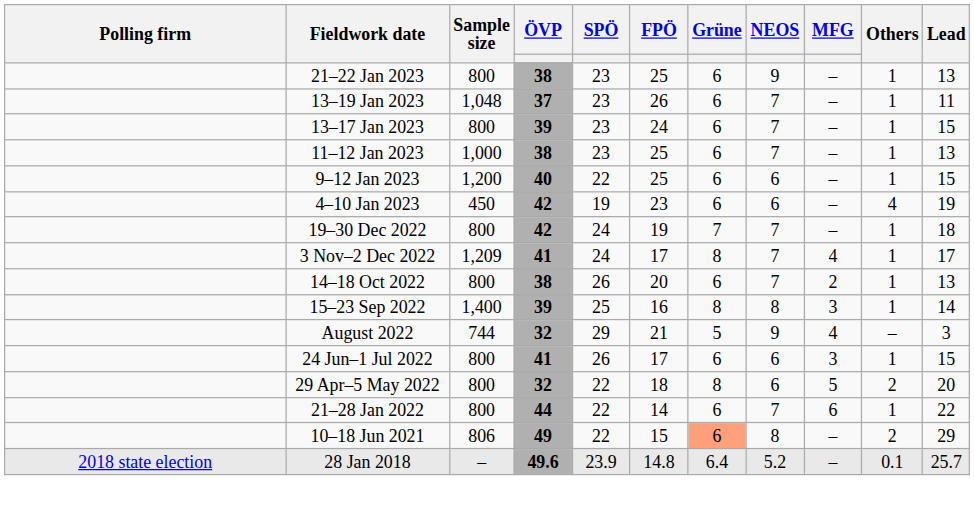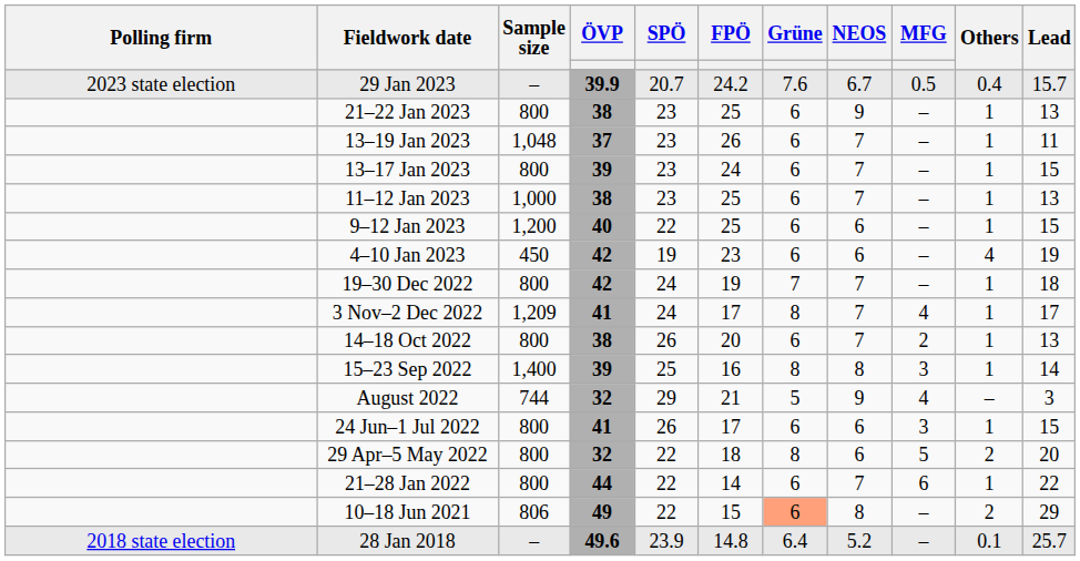+ row: 2023 state election | 29 Jan 2023 | – | 39.9 | 20.7 | 24.2 | 7.6 | 6.7 | 0.5 | 0.4 | 15.7
